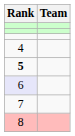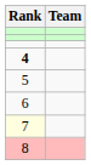row 5 | Rank: normal -> bold
row 6 | Rank: bold -> normal
row 7 | Rank: lavender background -> no background
row 8 | Rank: no background -> lightyellow background
